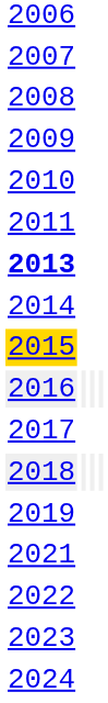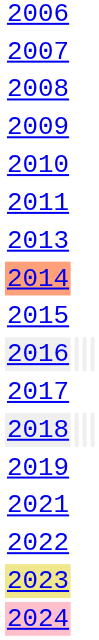2013 | column 1: bold -> normal
2014 | column 1: no background -> lightsalmon background
2015 | column 1: gold background -> no background
2023 | column 1: no background -> khaki background
2024 | column 1: no background -> pink background
